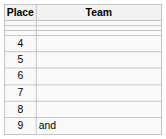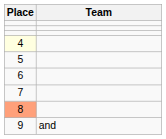row 5 | Place: no background -> lightyellow background
row 9 | Place: no background -> lightsalmon background
